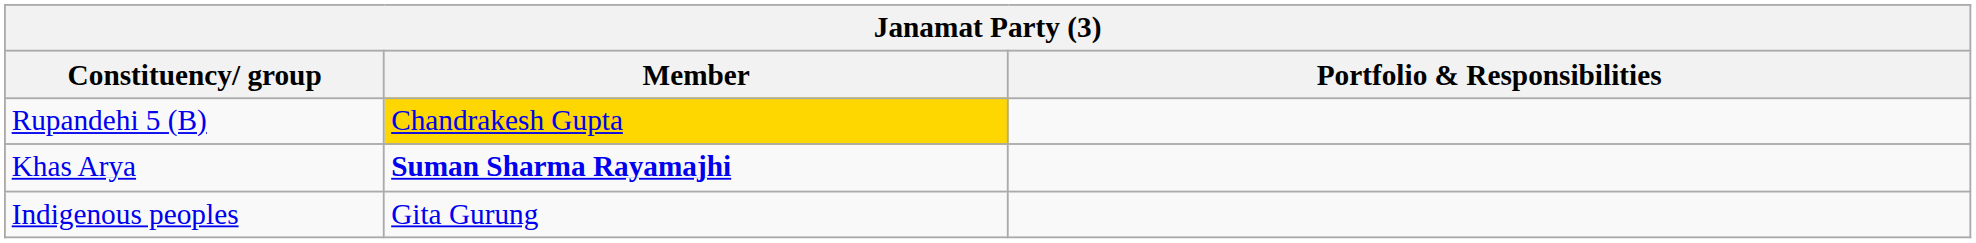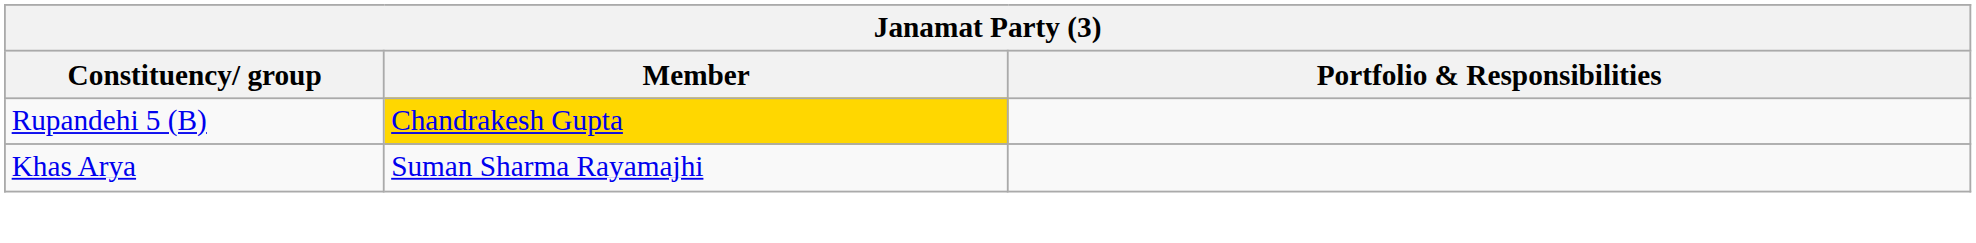Khas Arya | Member: bold -> normal
- row: Indigenous peoples | Gita Gurung
